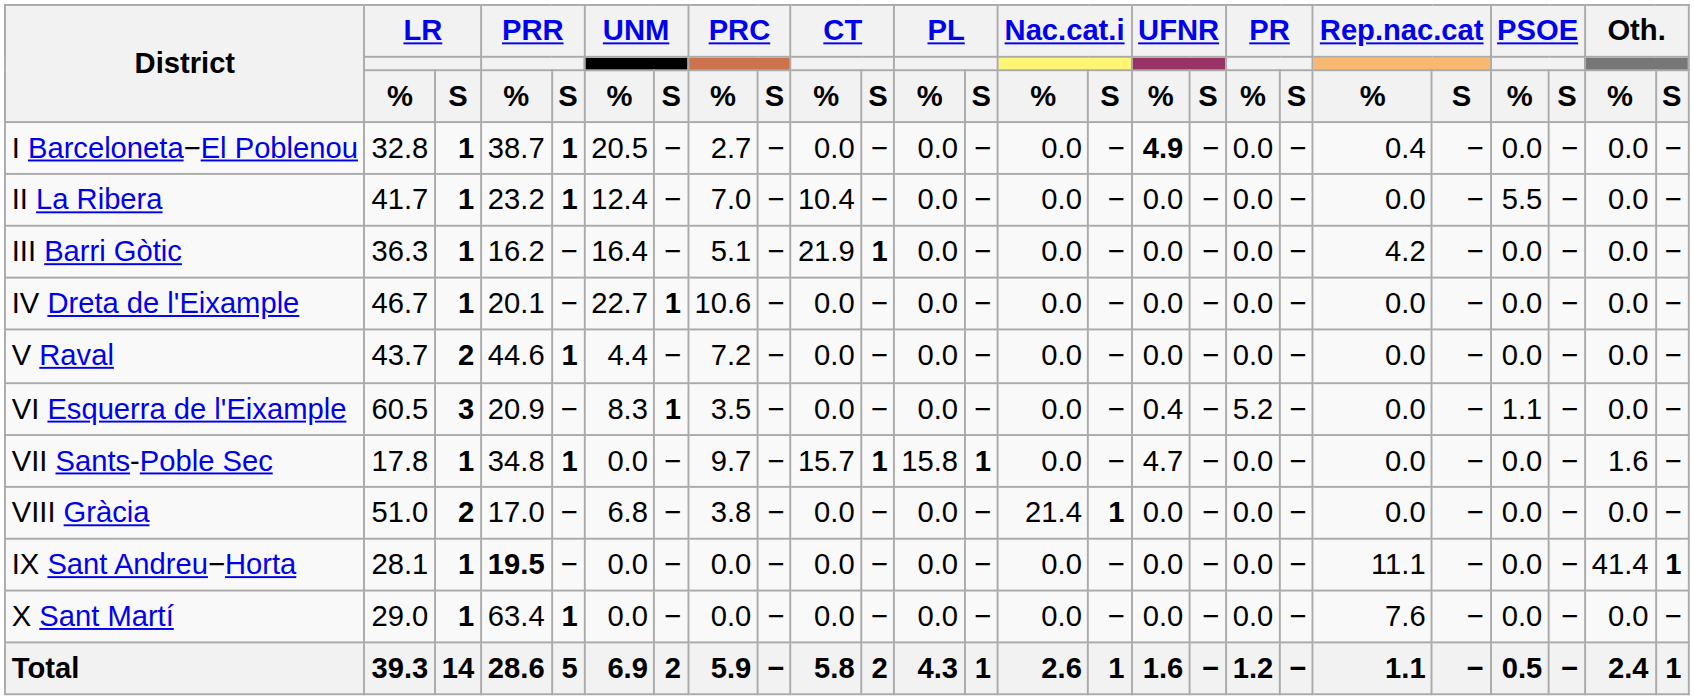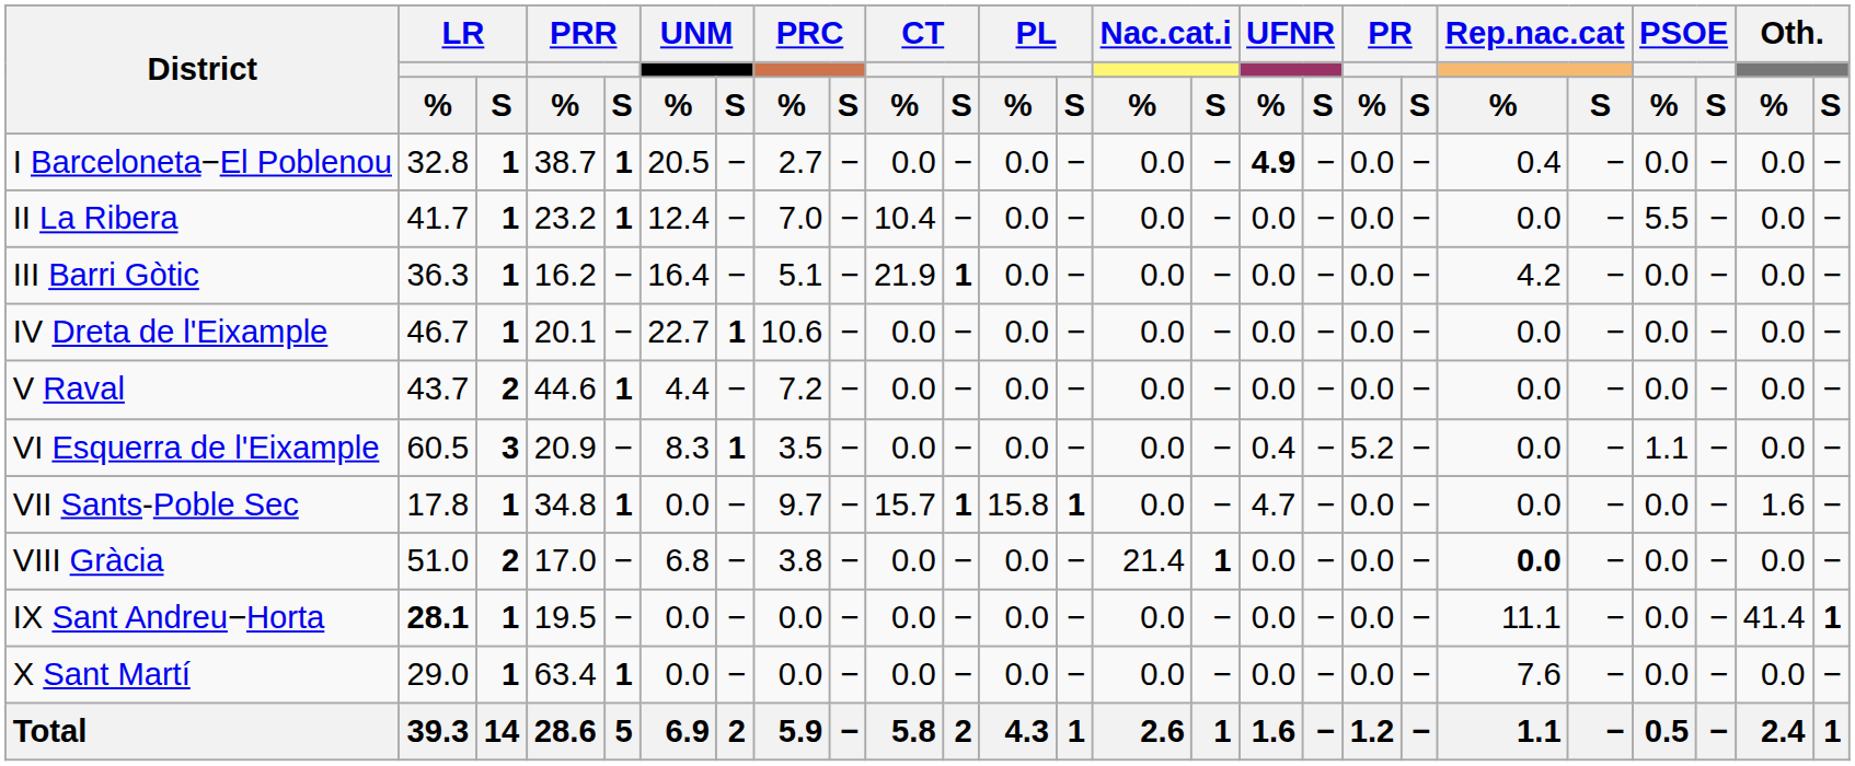VIII Gràcia | Rep.nac.cat / %: normal -> bold
IX Sant Andreu−Horta | LR / %: normal -> bold
IX Sant Andreu−Horta | PRR / %: bold -> normal
